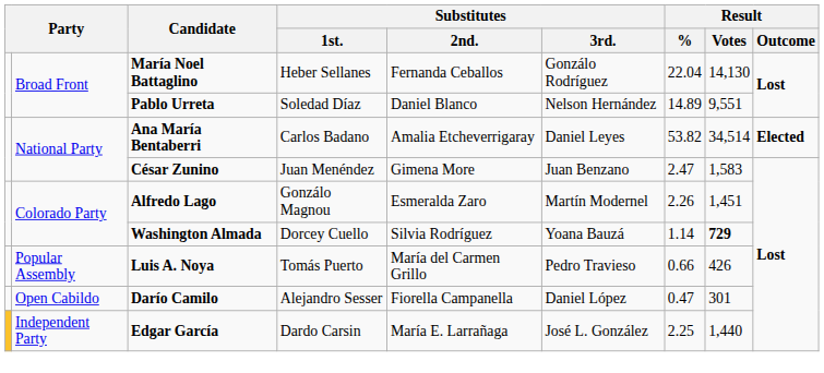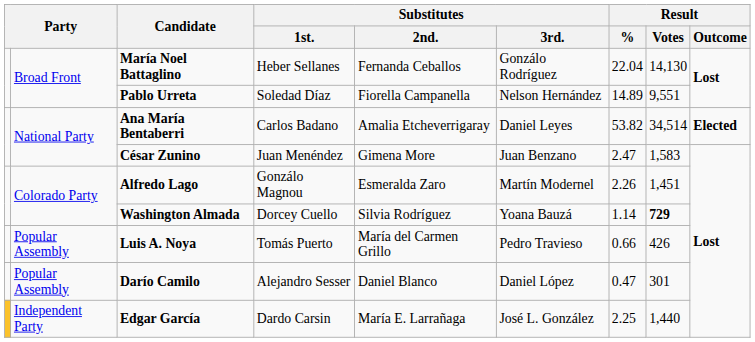Pablo Urreta | Substitutes / 2nd.: Daniel Blanco -> Fiorella Campanella
Darío Camilo | column 2: Open Cabildo -> Popular Assembly
Darío Camilo | Substitutes / 2nd.: Fiorella Campanella -> Daniel Blanco
